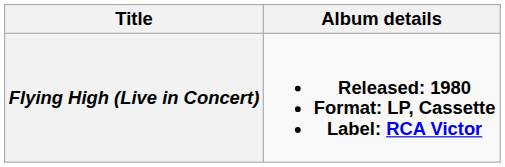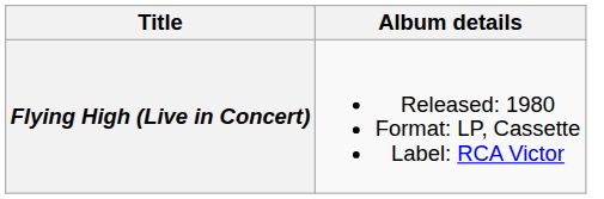Flying High (Live in Concert) | Album details: bold -> normal
